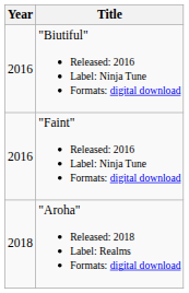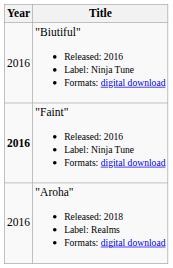row 3 | Year: normal -> bold
row 4 | Year: 2018 -> 2016
